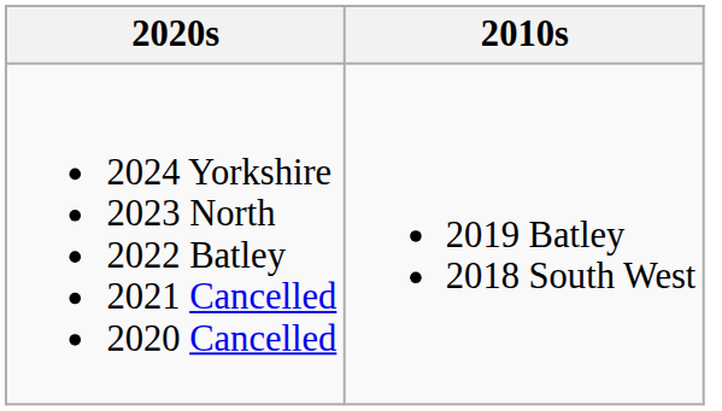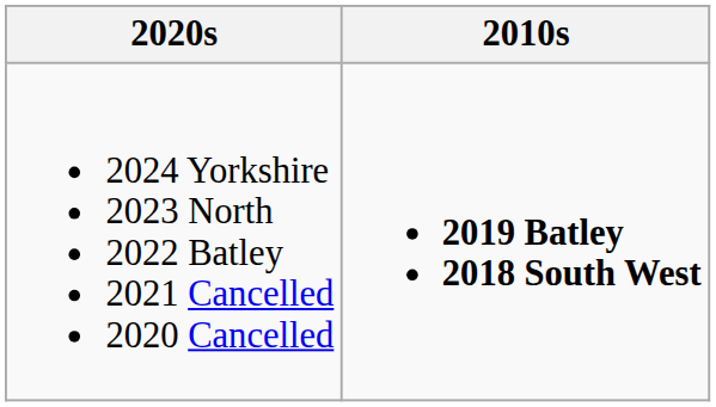row 2 | 2010s: normal -> bold
